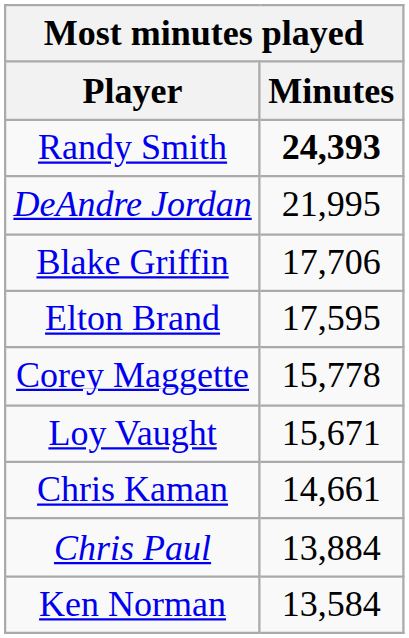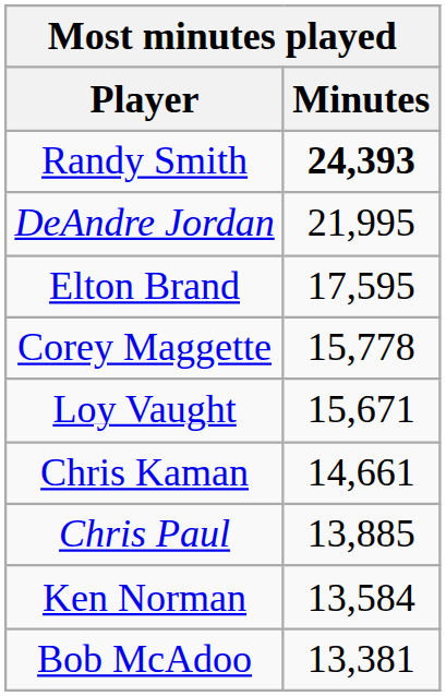- row: Blake Griffin | 17,706
Chris Paul | Minutes: 13,884 -> 13,885
+ row: Bob McAdoo | 13,381
